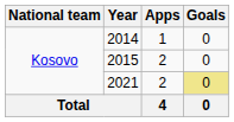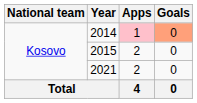2014 | Apps: no background -> pink background
2014 | Goals: no background -> lightsalmon background
2021 | Goals: khaki background -> no background
